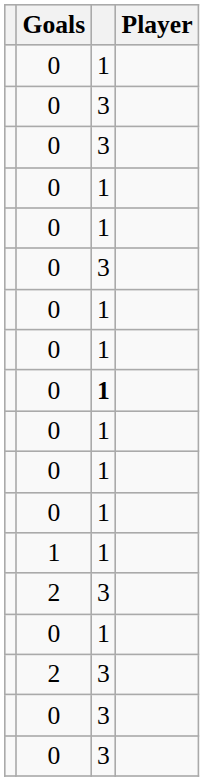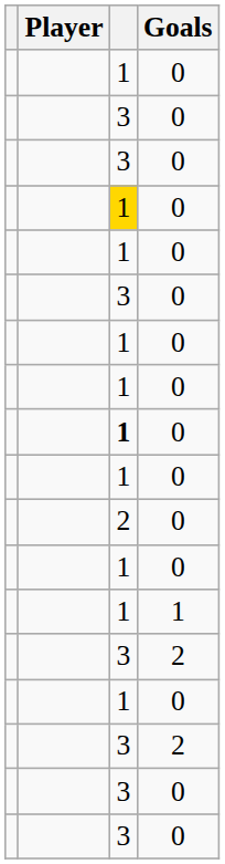columns swapped: Player <-> Goals
row 5 | column 3: no background -> gold background
row 12 | column 3: 1 -> 2
